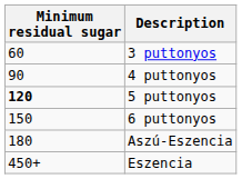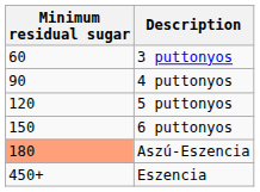5 puttonyos | Minimum residual sugar: bold -> normal
Aszú-Eszencia | Minimum residual sugar: no background -> lightsalmon background
